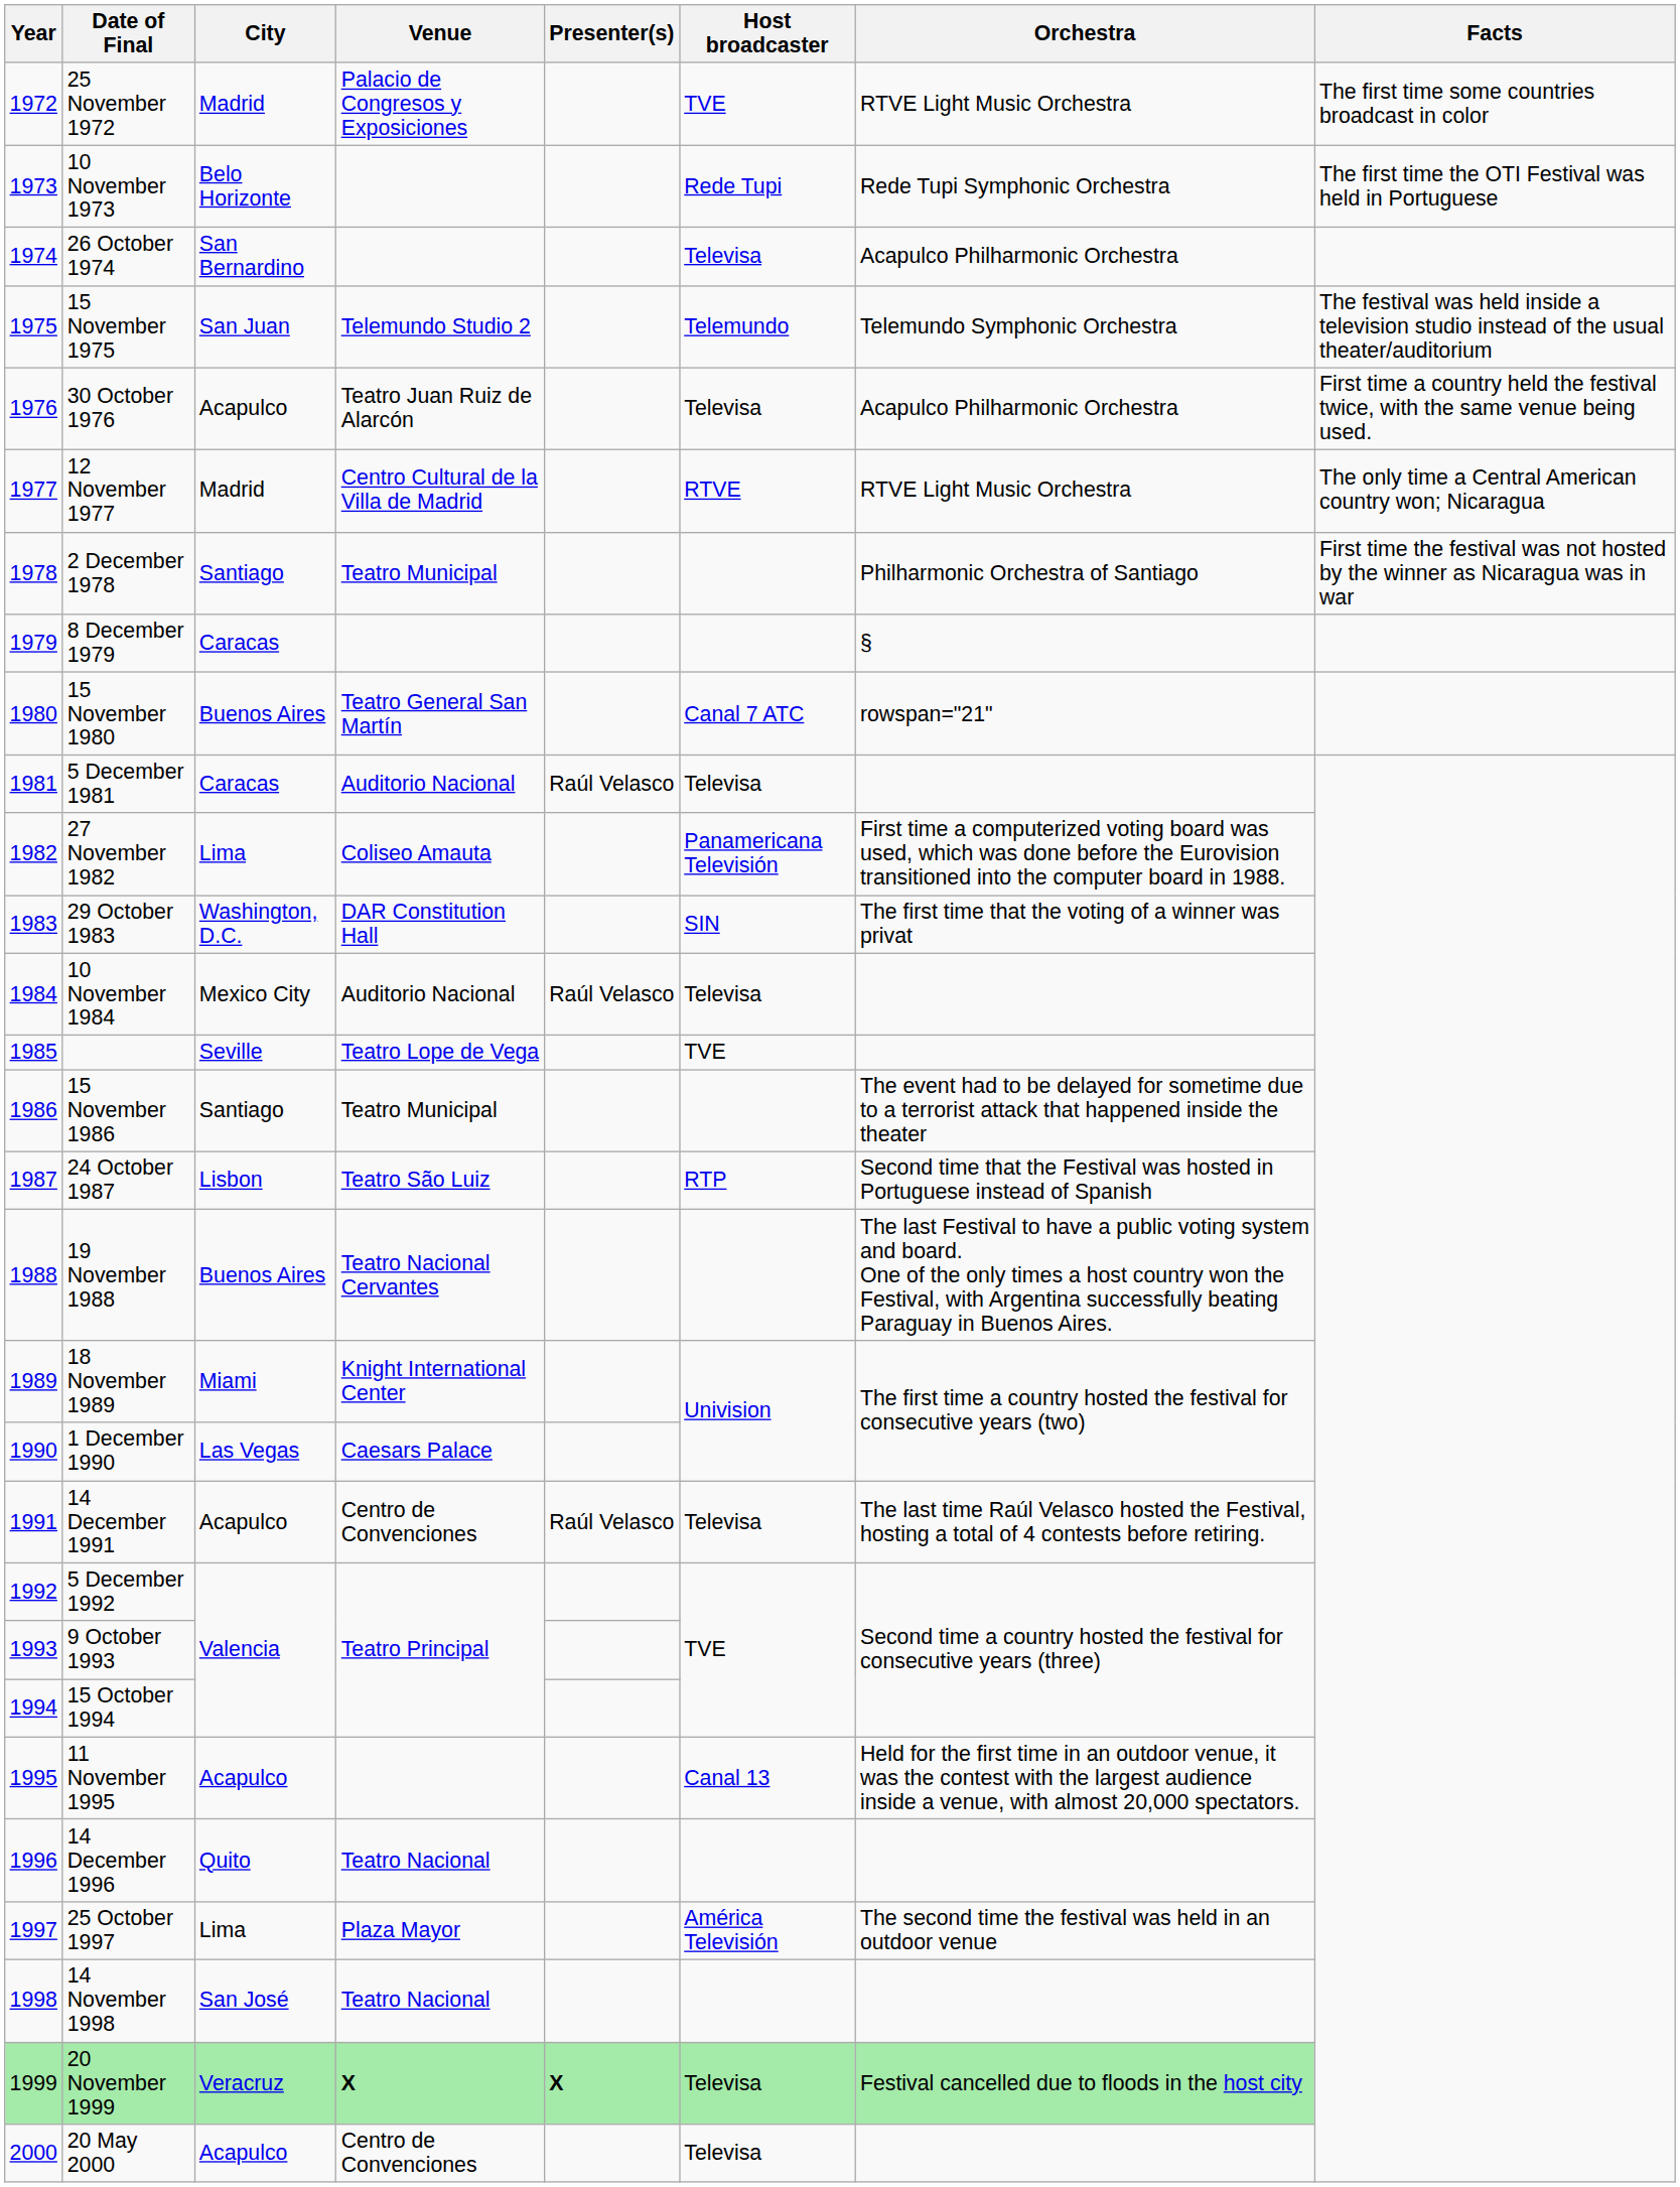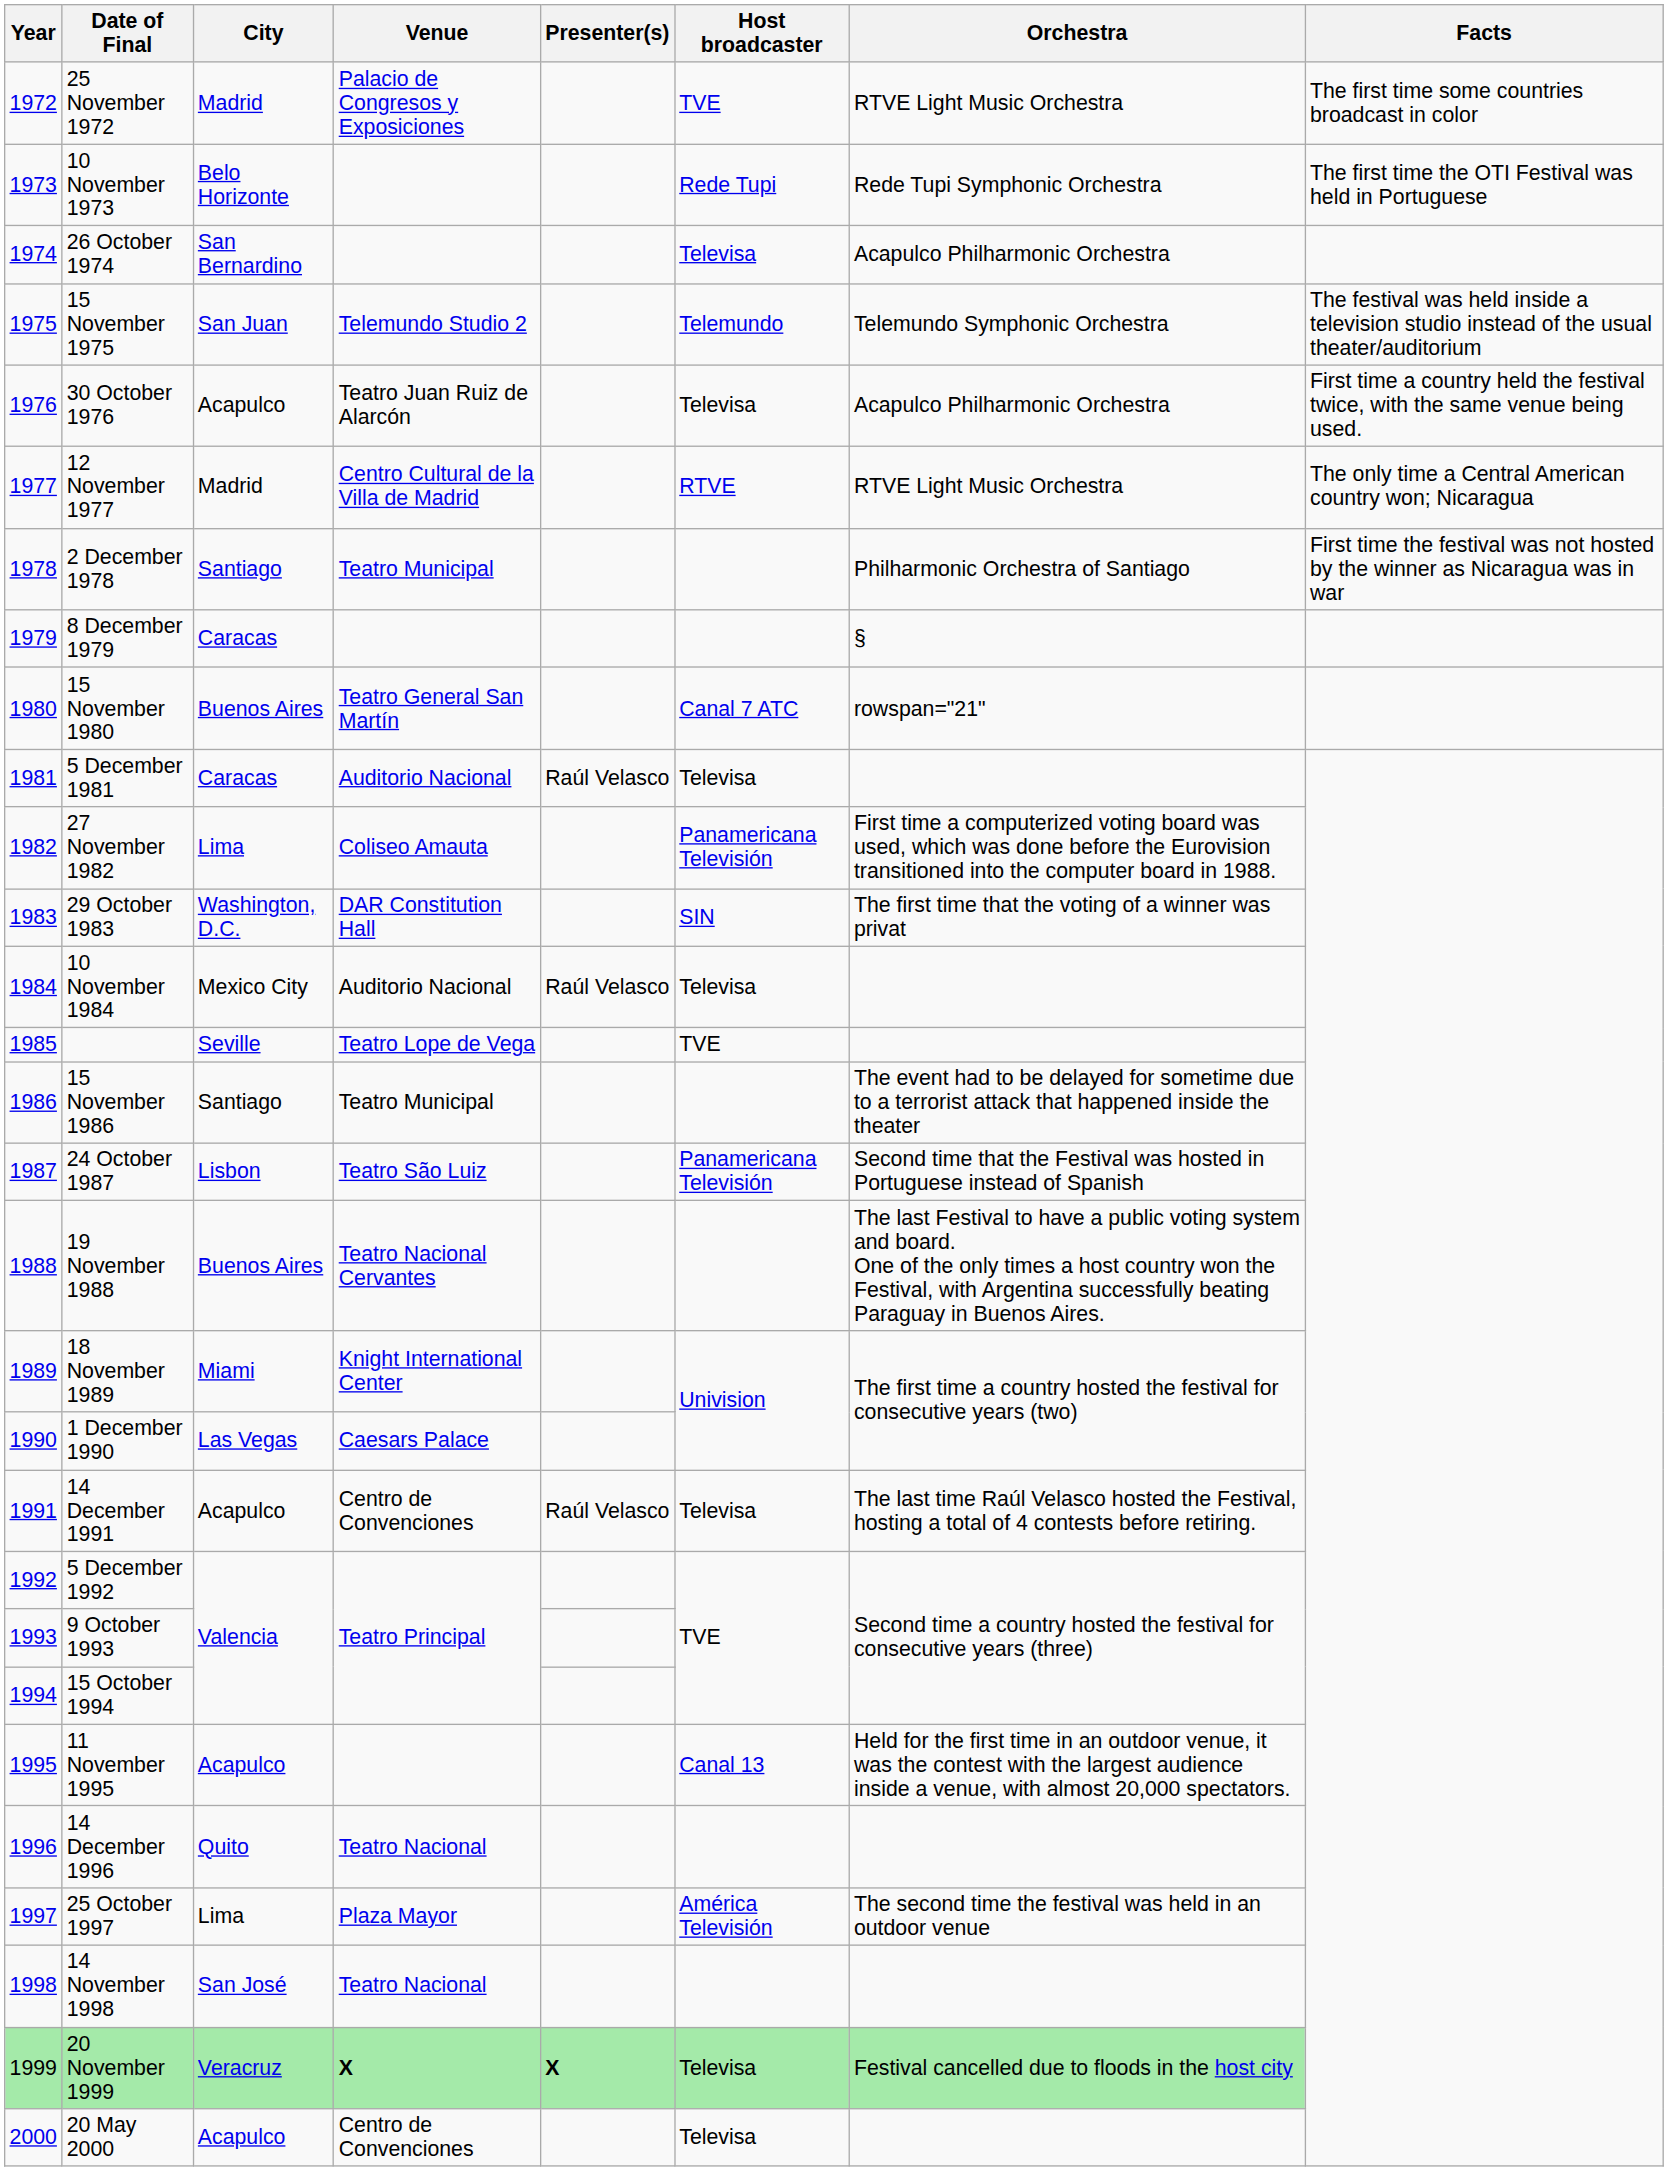24 October 1987 | Host broadcaster: RTP -> Panamericana Televisión
